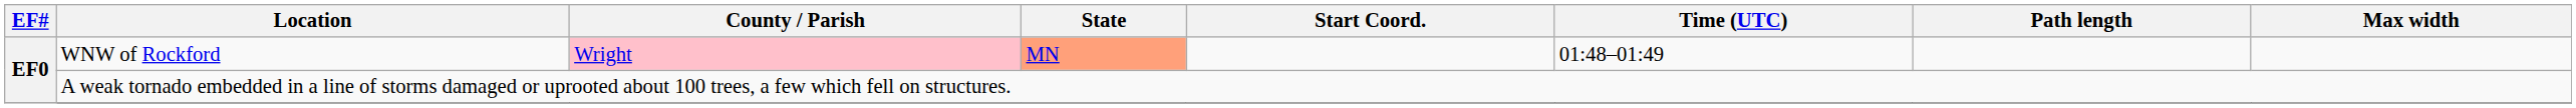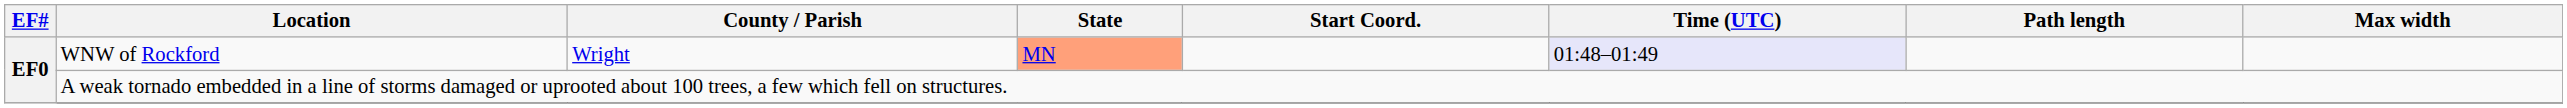WNW of Rockford | County / Parish: pink background -> no background
WNW of Rockford | Time (UTC): no background -> lavender background
